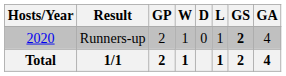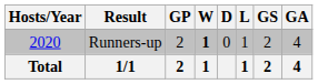Runners-up | W: normal -> bold
Runners-up | GS: bold -> normal
